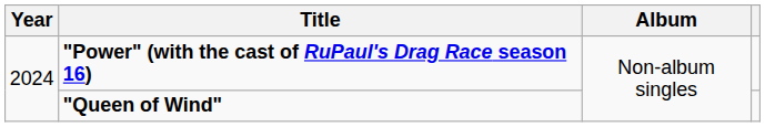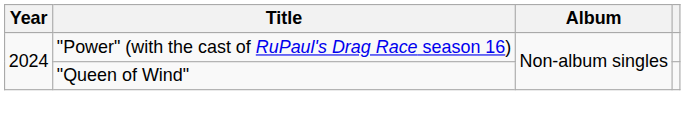"Power" (with the cast of RuPaul's Drag Race season 16) | Title: bold -> normal
"Queen of Wind" | Title: bold -> normal
